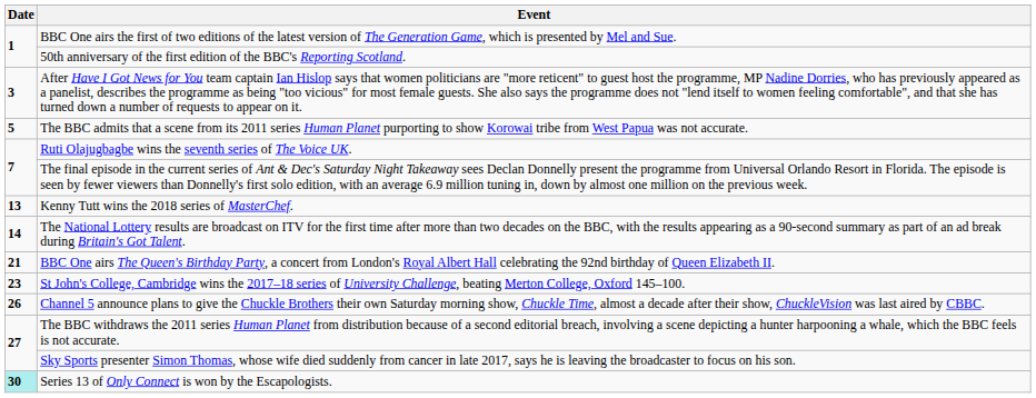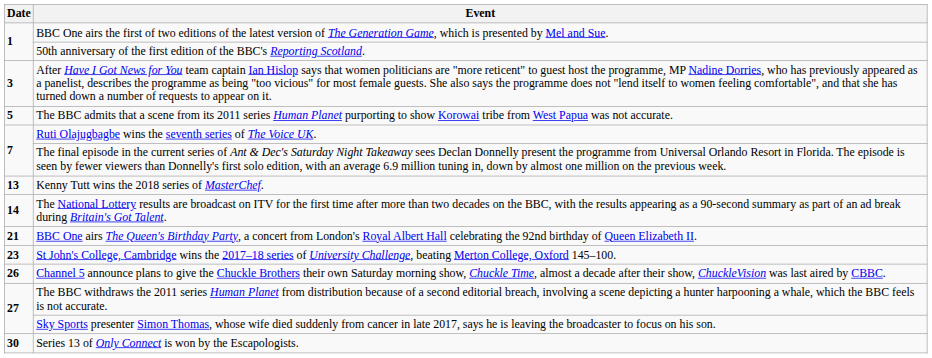Series 13 of Only Connect is won by the Escapologists. | Date: paleturquoise background -> no background
